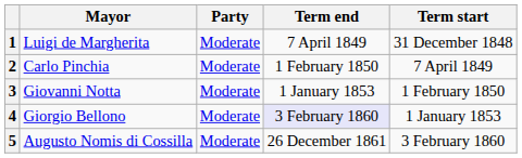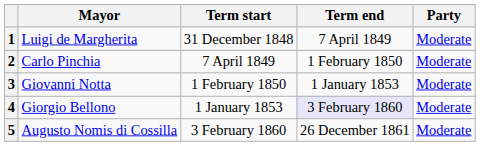columns swapped: Term start <-> Party
